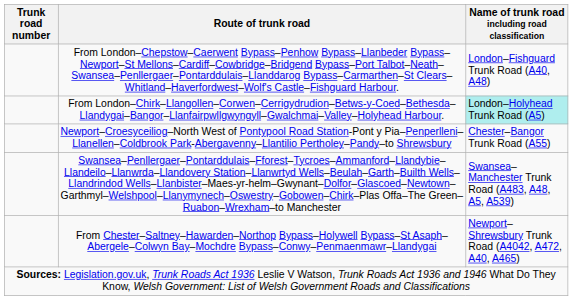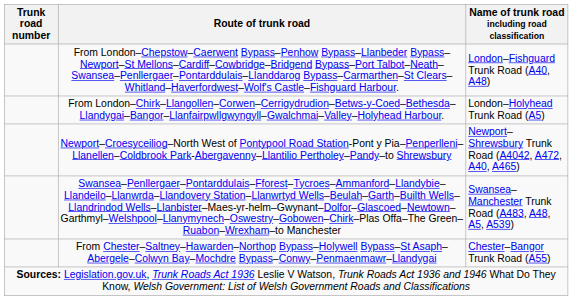row 3 | Name of trunk road including road classification: paleturquoise background -> no background
row 4 | Name of trunk road including road classification: Chester–Bangor Trunk Road (A55) -> Newport–Shrewsbury Trunk Road (A4042, A472, A40, A465)
row 6 | Name of trunk road including road classification: Newport–Shrewsbury Trunk Road (A4042, A472, A40, A465) -> Chester–Bangor Trunk Road (A55)
